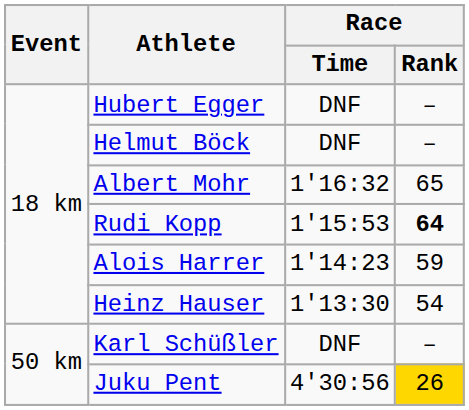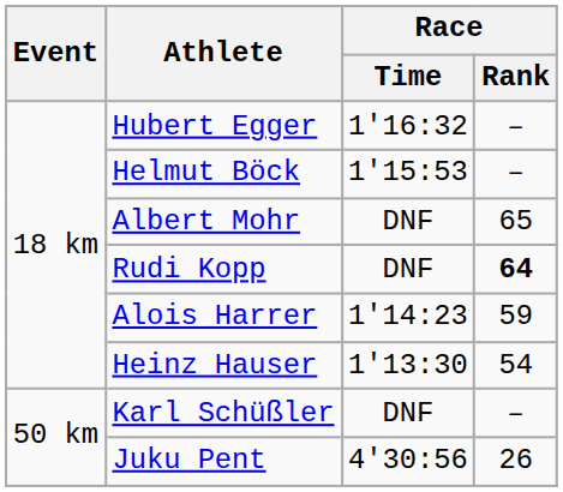Hubert Egger | Race / Time: DNF -> 1'16:32
Helmut Böck | Race / Time: DNF -> 1'15:53
Albert Mohr | Race / Time: 1'16:32 -> DNF
Rudi Kopp | Race / Time: 1'15:53 -> DNF
Juku Pent | Race / Rank: gold background -> no background
